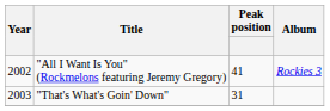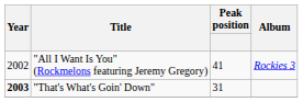"That's What's Goin' Down" | Year: normal -> bold
